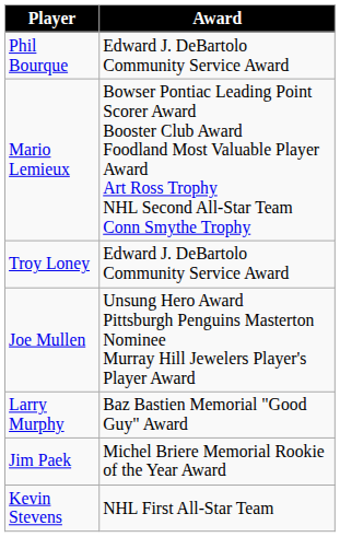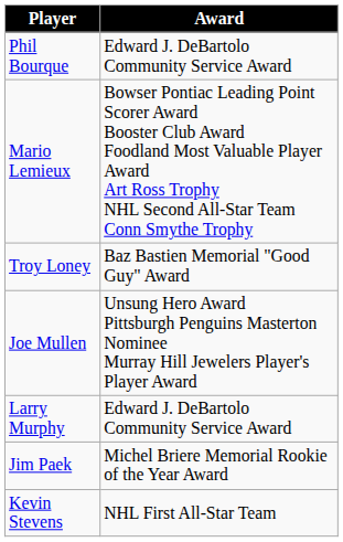Troy Loney | Award: Edward J. DeBartolo Community Service Award -> Baz Bastien Memorial "Good Guy" Award
Larry Murphy | Award: Baz Bastien Memorial "Good Guy" Award -> Edward J. DeBartolo Community Service Award
